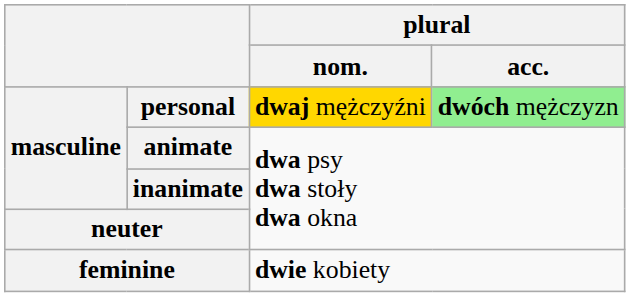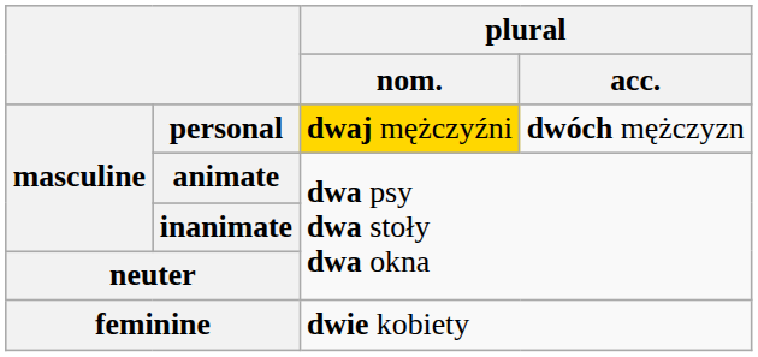personal | plural / acc.: lightgreen background -> no background
